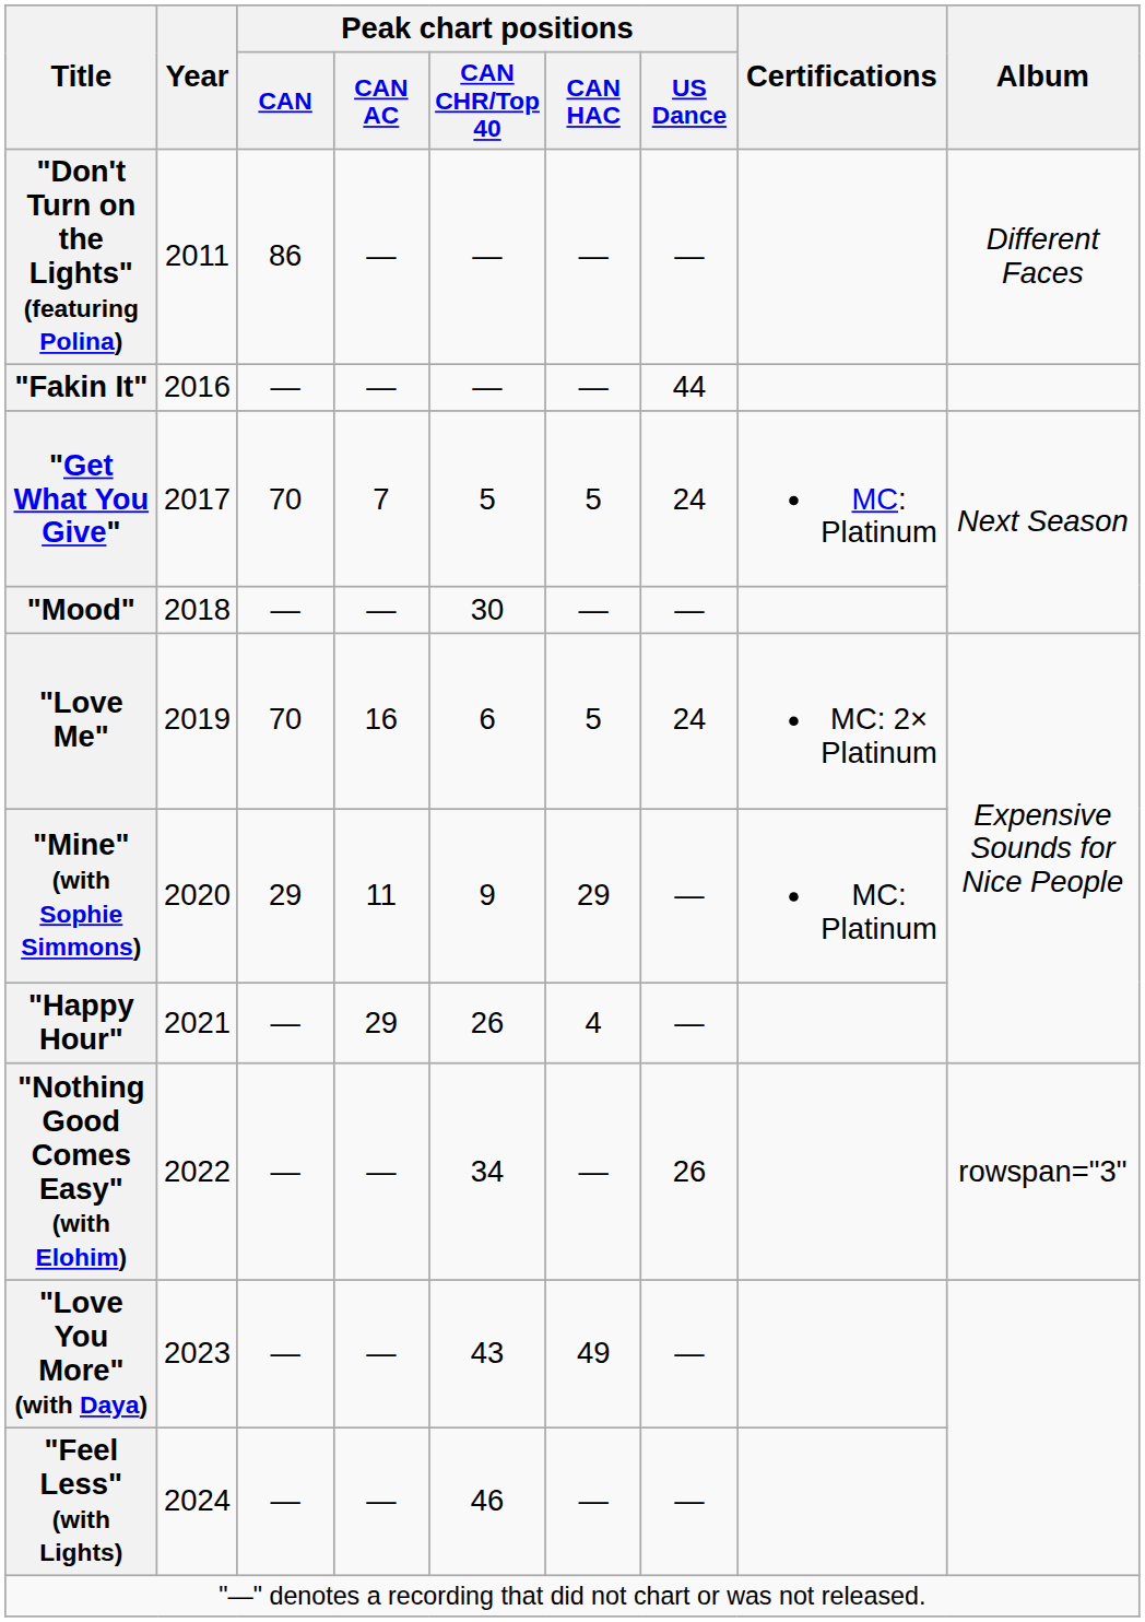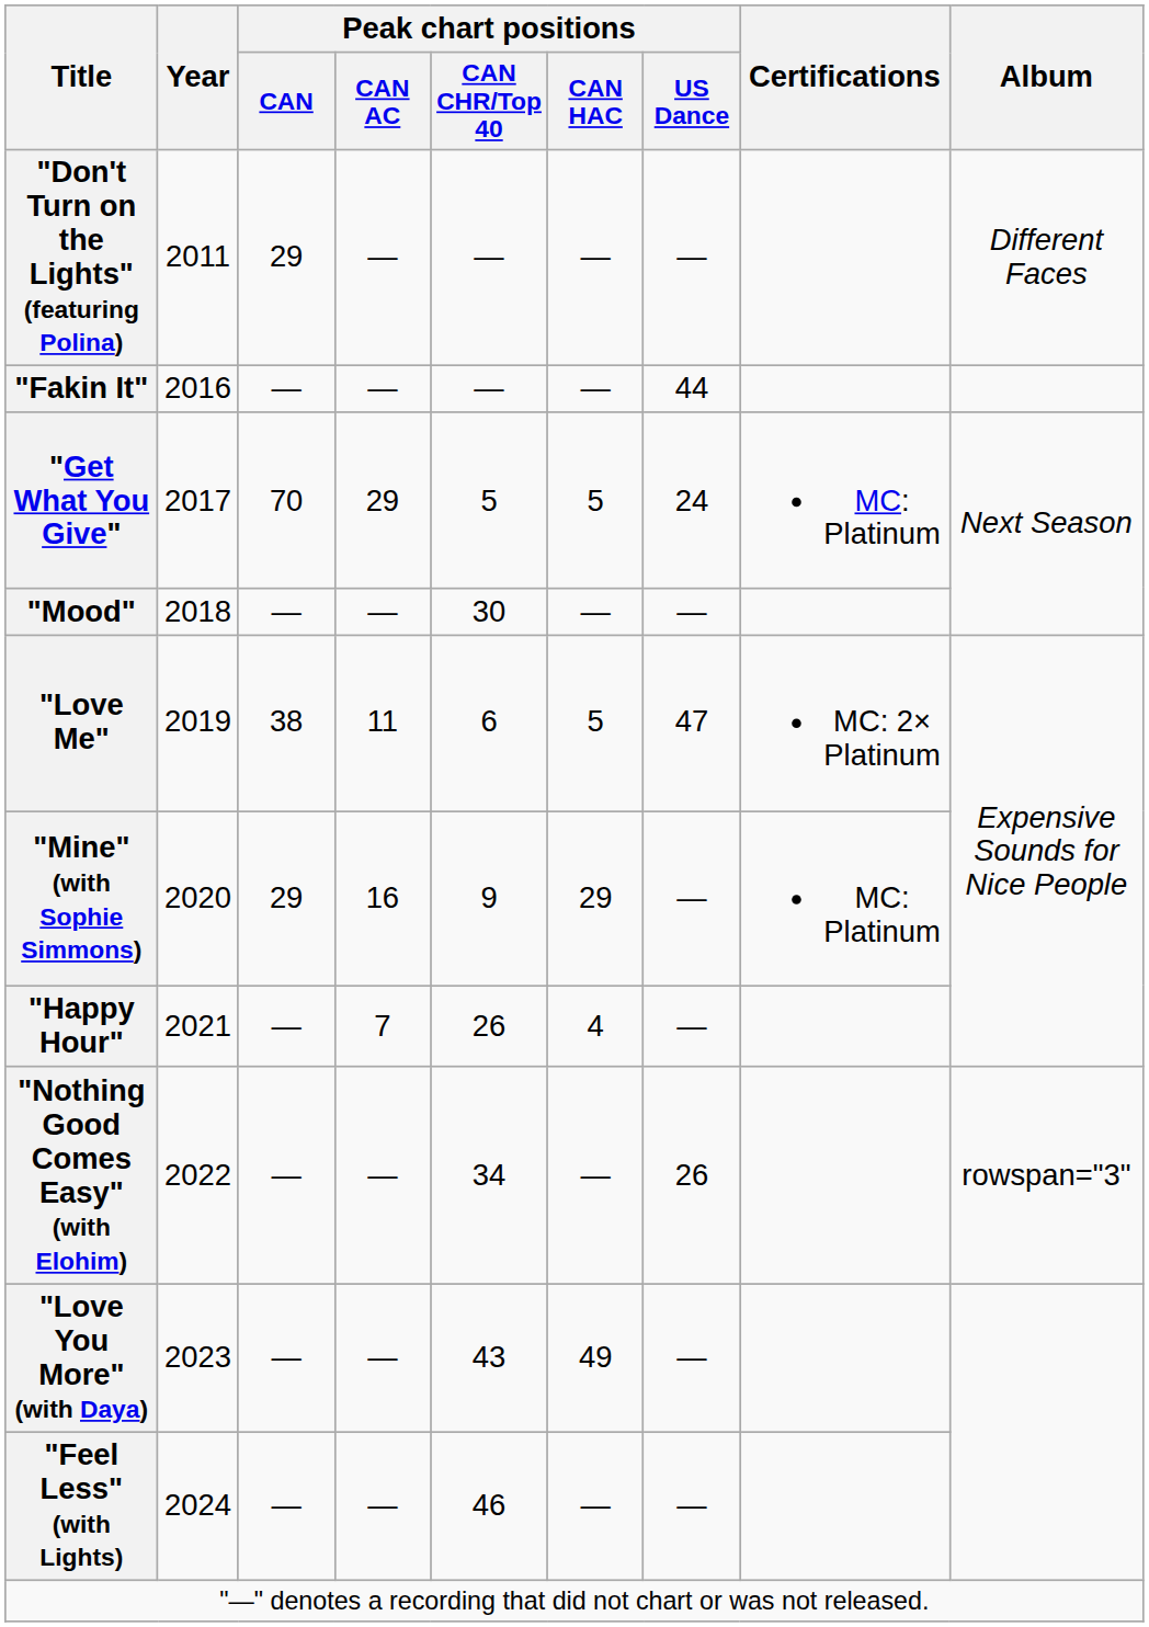"Don't Turn on the Lights" (featuring Polina) | Peak chart positions / CAN: 86 -> 29
"Get What You Give" | Peak chart positions / CAN AC: 7 -> 29
"Love Me" | Peak chart positions / CAN: 70 -> 38
"Love Me" | Peak chart positions / CAN AC: 16 -> 11
"Love Me" | Peak chart positions / US Dance: 24 -> 47
"Mine" (with Sophie Simmons) | Peak chart positions / CAN AC: 11 -> 16
"Happy Hour" | Peak chart positions / CAN AC: 29 -> 7
